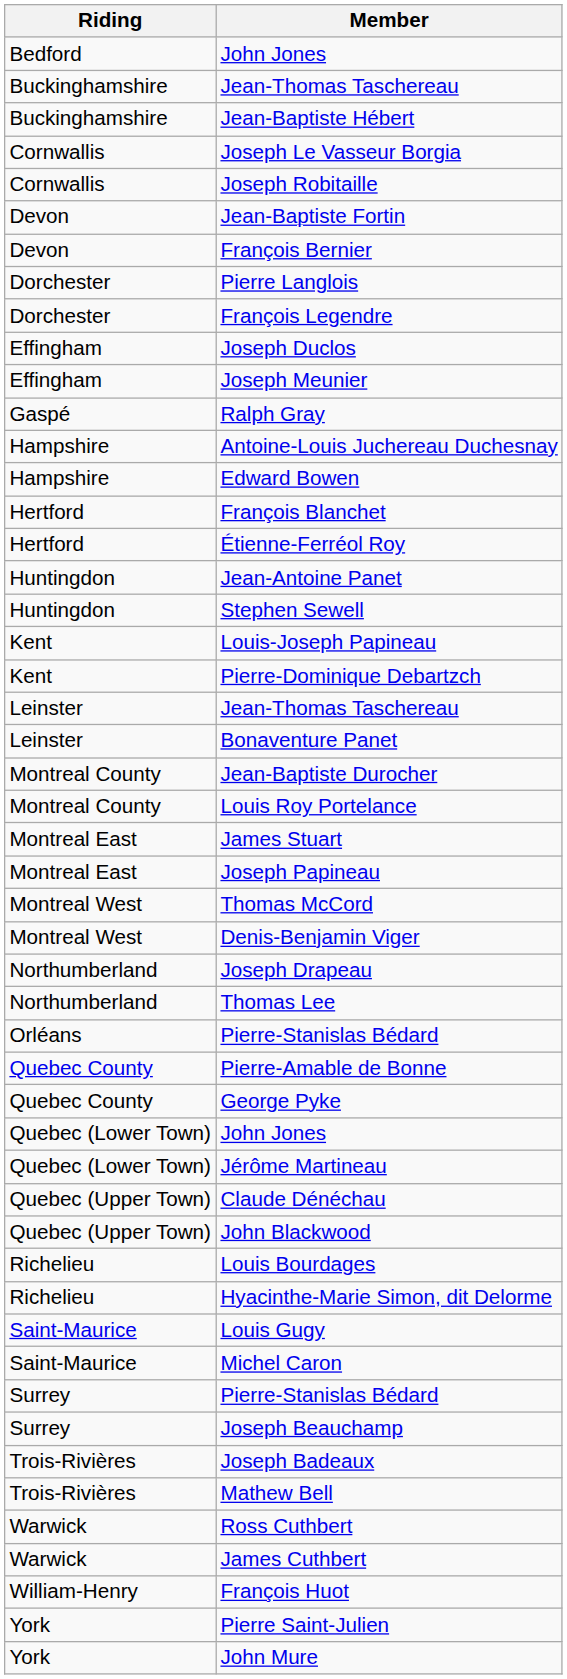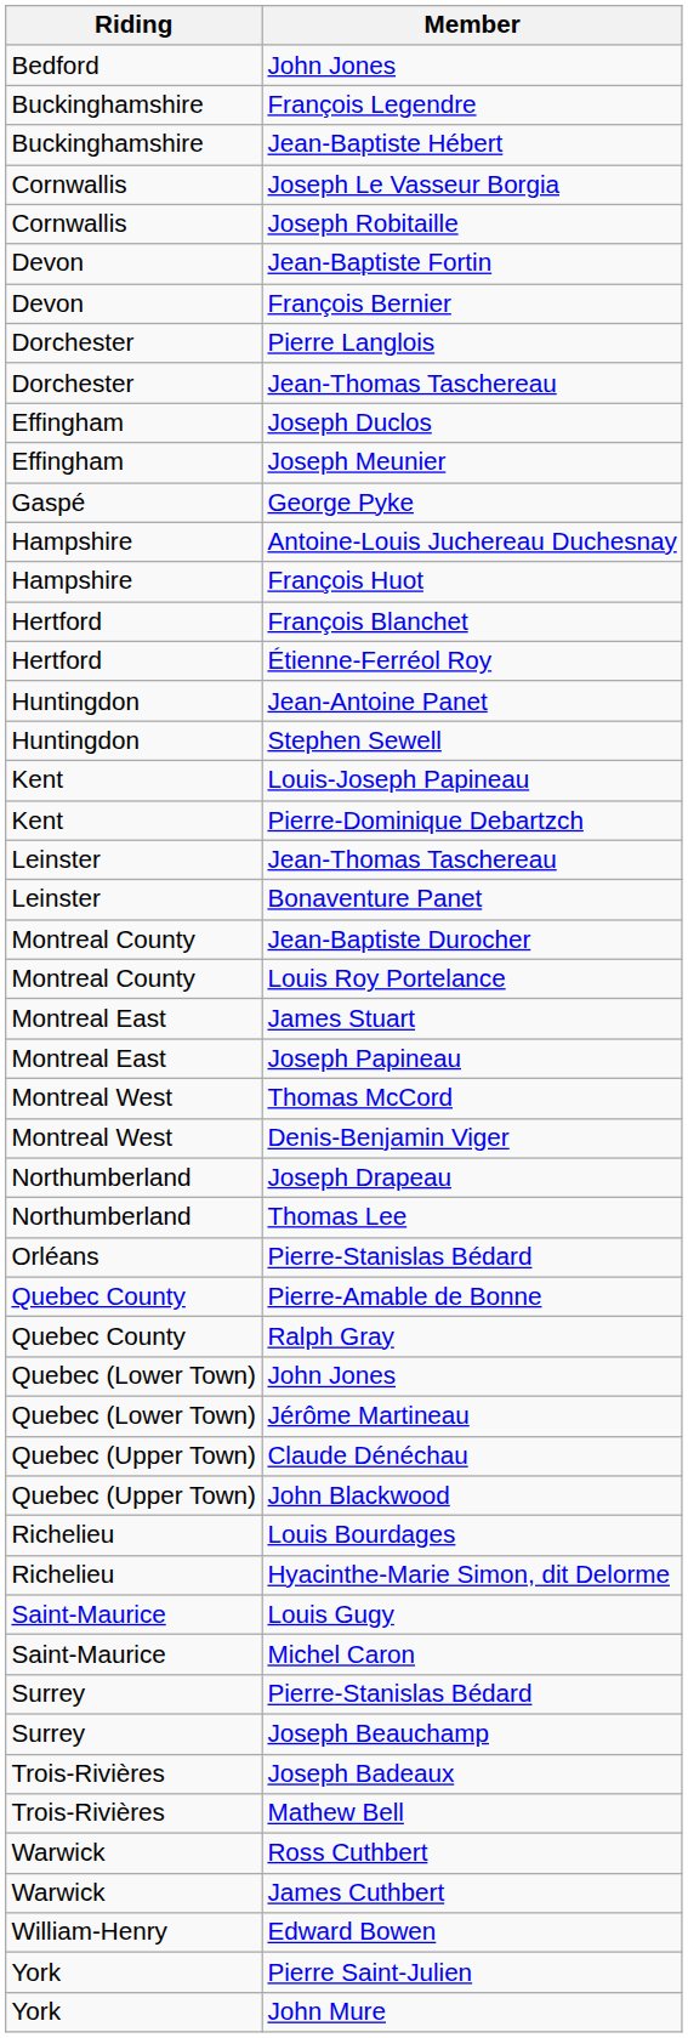row 3 | Member: Jean-Thomas Taschereau -> François Legendre
row 10 | Member: François Legendre -> Jean-Thomas Taschereau
row 13 | Member: Ralph Gray -> George Pyke
row 15 | Member: Edward Bowen -> François Huot
row 34 | Member: George Pyke -> Ralph Gray
row 49 | Member: François Huot -> Edward Bowen
